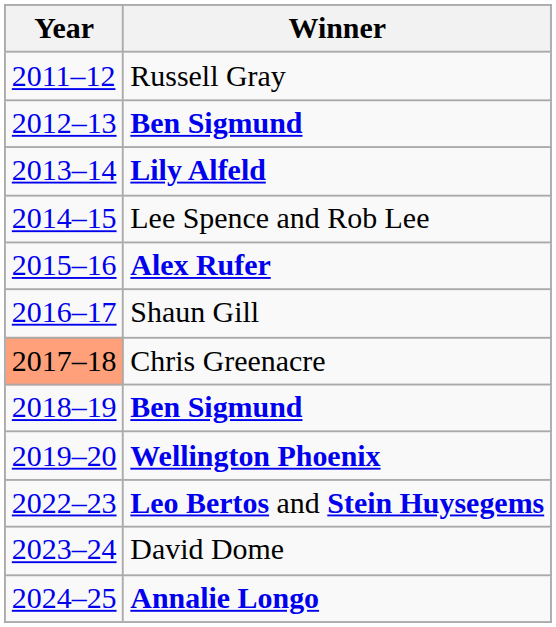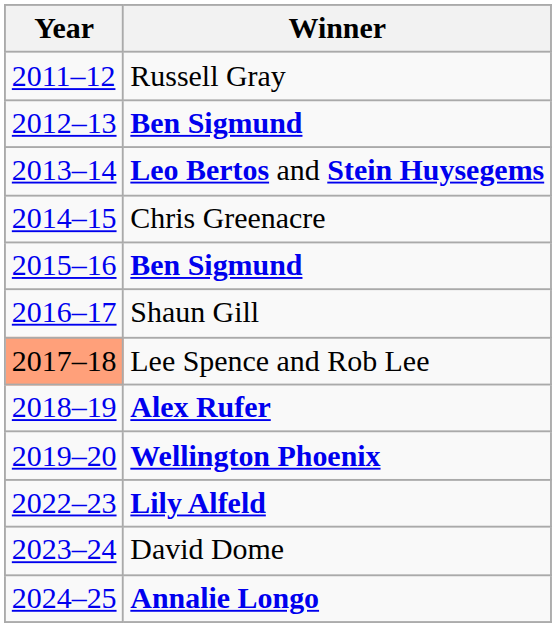row 4 | Winner: Lily Alfeld -> Leo Bertos and Stein Huysegems
row 5 | Winner: Lee Spence and Rob Lee -> Chris Greenacre
row 6 | Winner: Alex Rufer -> Ben Sigmund
row 8 | Winner: Chris Greenacre -> Lee Spence and Rob Lee
row 9 | Winner: Ben Sigmund -> Alex Rufer
row 11 | Winner: Leo Bertos and Stein Huysegems -> Lily Alfeld
